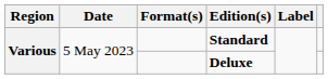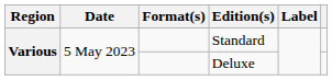Standard | Edition(s): bold -> normal
Deluxe | Edition(s): bold -> normal
